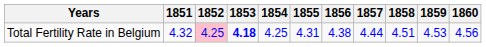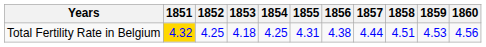row 2 | 1851: no background -> gold background
row 2 | 1852: pink background -> no background
row 2 | 1853: bold -> normal
